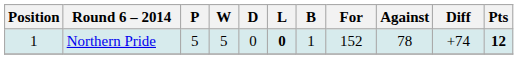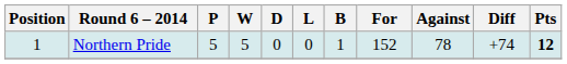Northern Pride | L: bold -> normal
